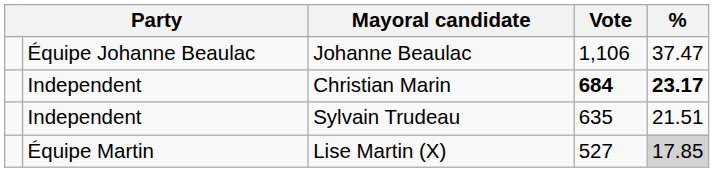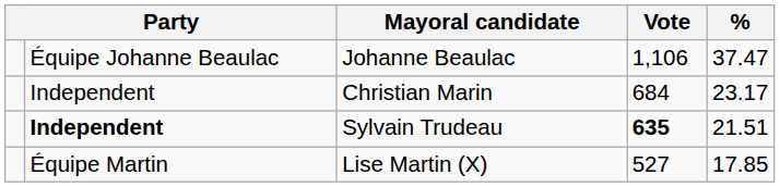Christian Marin | Vote: bold -> normal
Christian Marin | %: bold -> normal
Sylvain Trudeau | column 2: normal -> bold
Sylvain Trudeau | Vote: normal -> bold
Lise Martin (X) | %: lightgrey background -> no background
